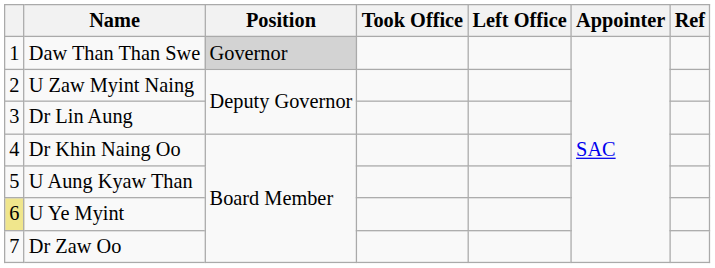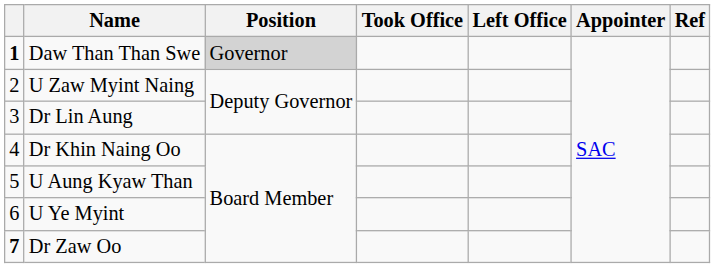Daw Than Than Swe | column 1: normal -> bold
U Ye Myint | column 1: khaki background -> no background
Dr Zaw Oo | column 1: normal -> bold
